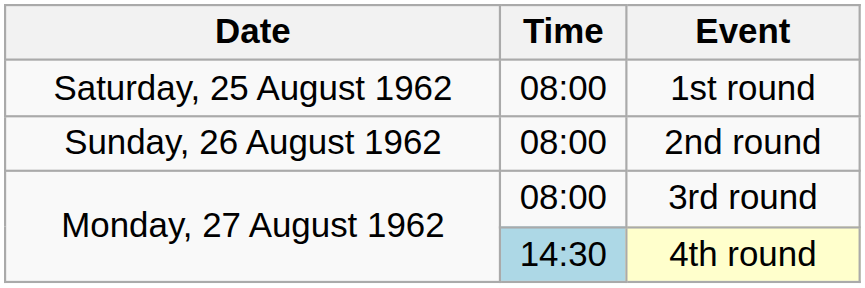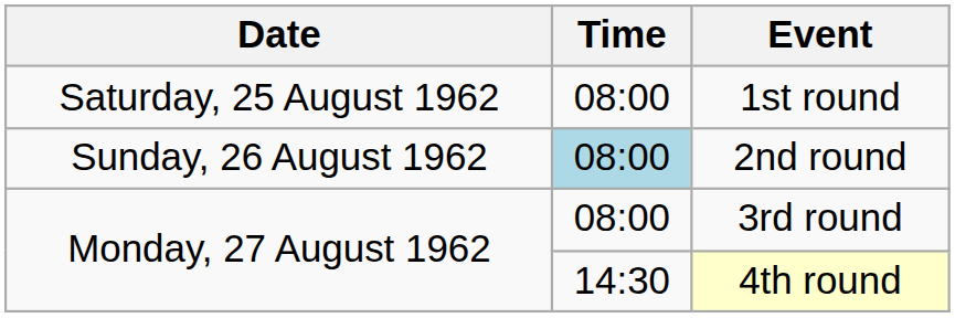2nd round | Time: no background -> lightblue background
4th round | Time: lightblue background -> no background
